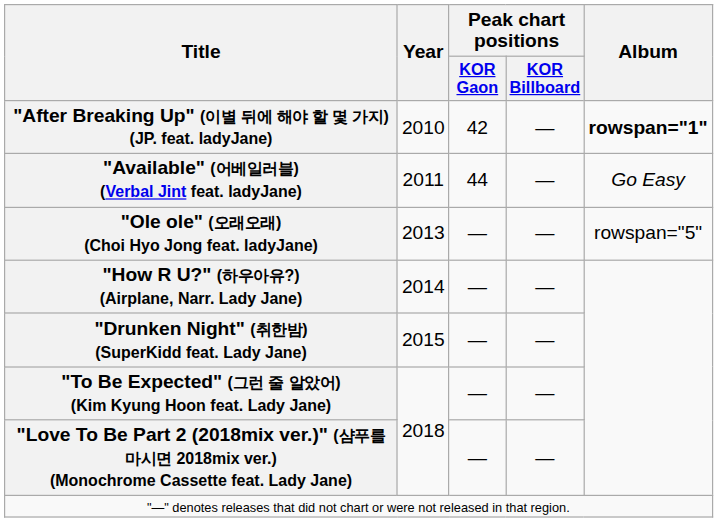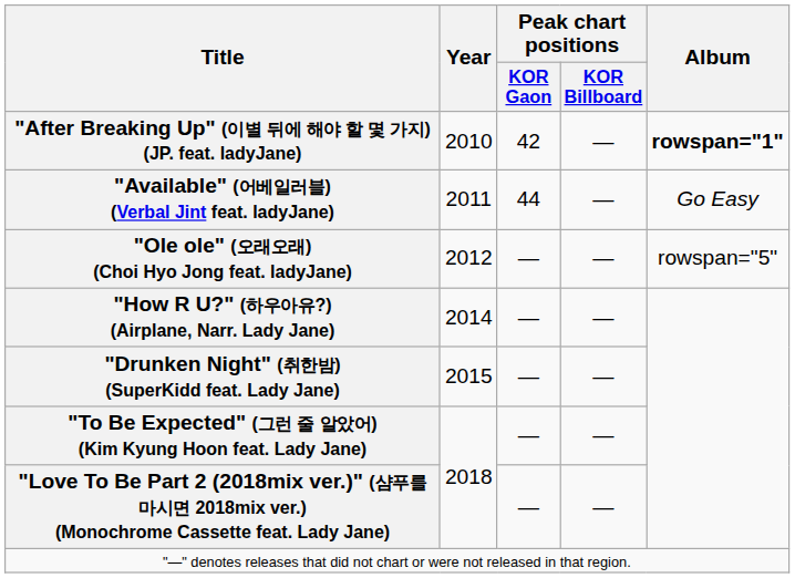"Ole ole" (오래오래) (Choi Hyo Jong feat. ladyJane) | Year: 2013 -> 2012
